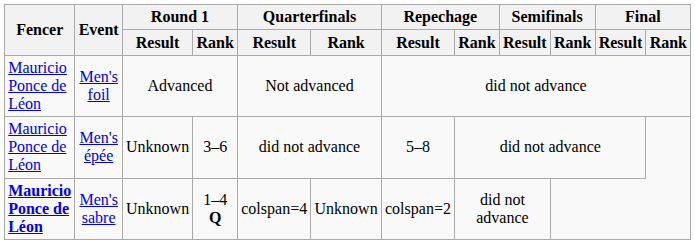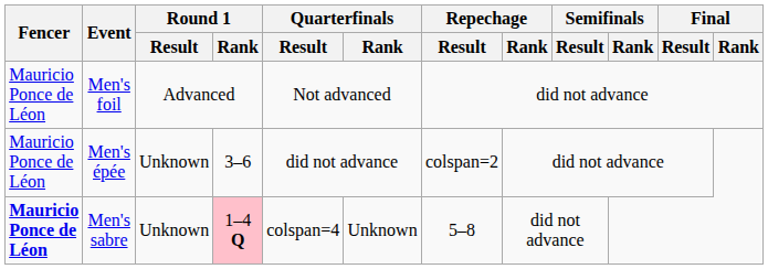Men's épée | Repechage / Result: 5–8 -> colspan=2
Men's sabre | Round 1 / Rank: no background -> pink background
Men's sabre | Repechage / Result: colspan=2 -> 5–8
